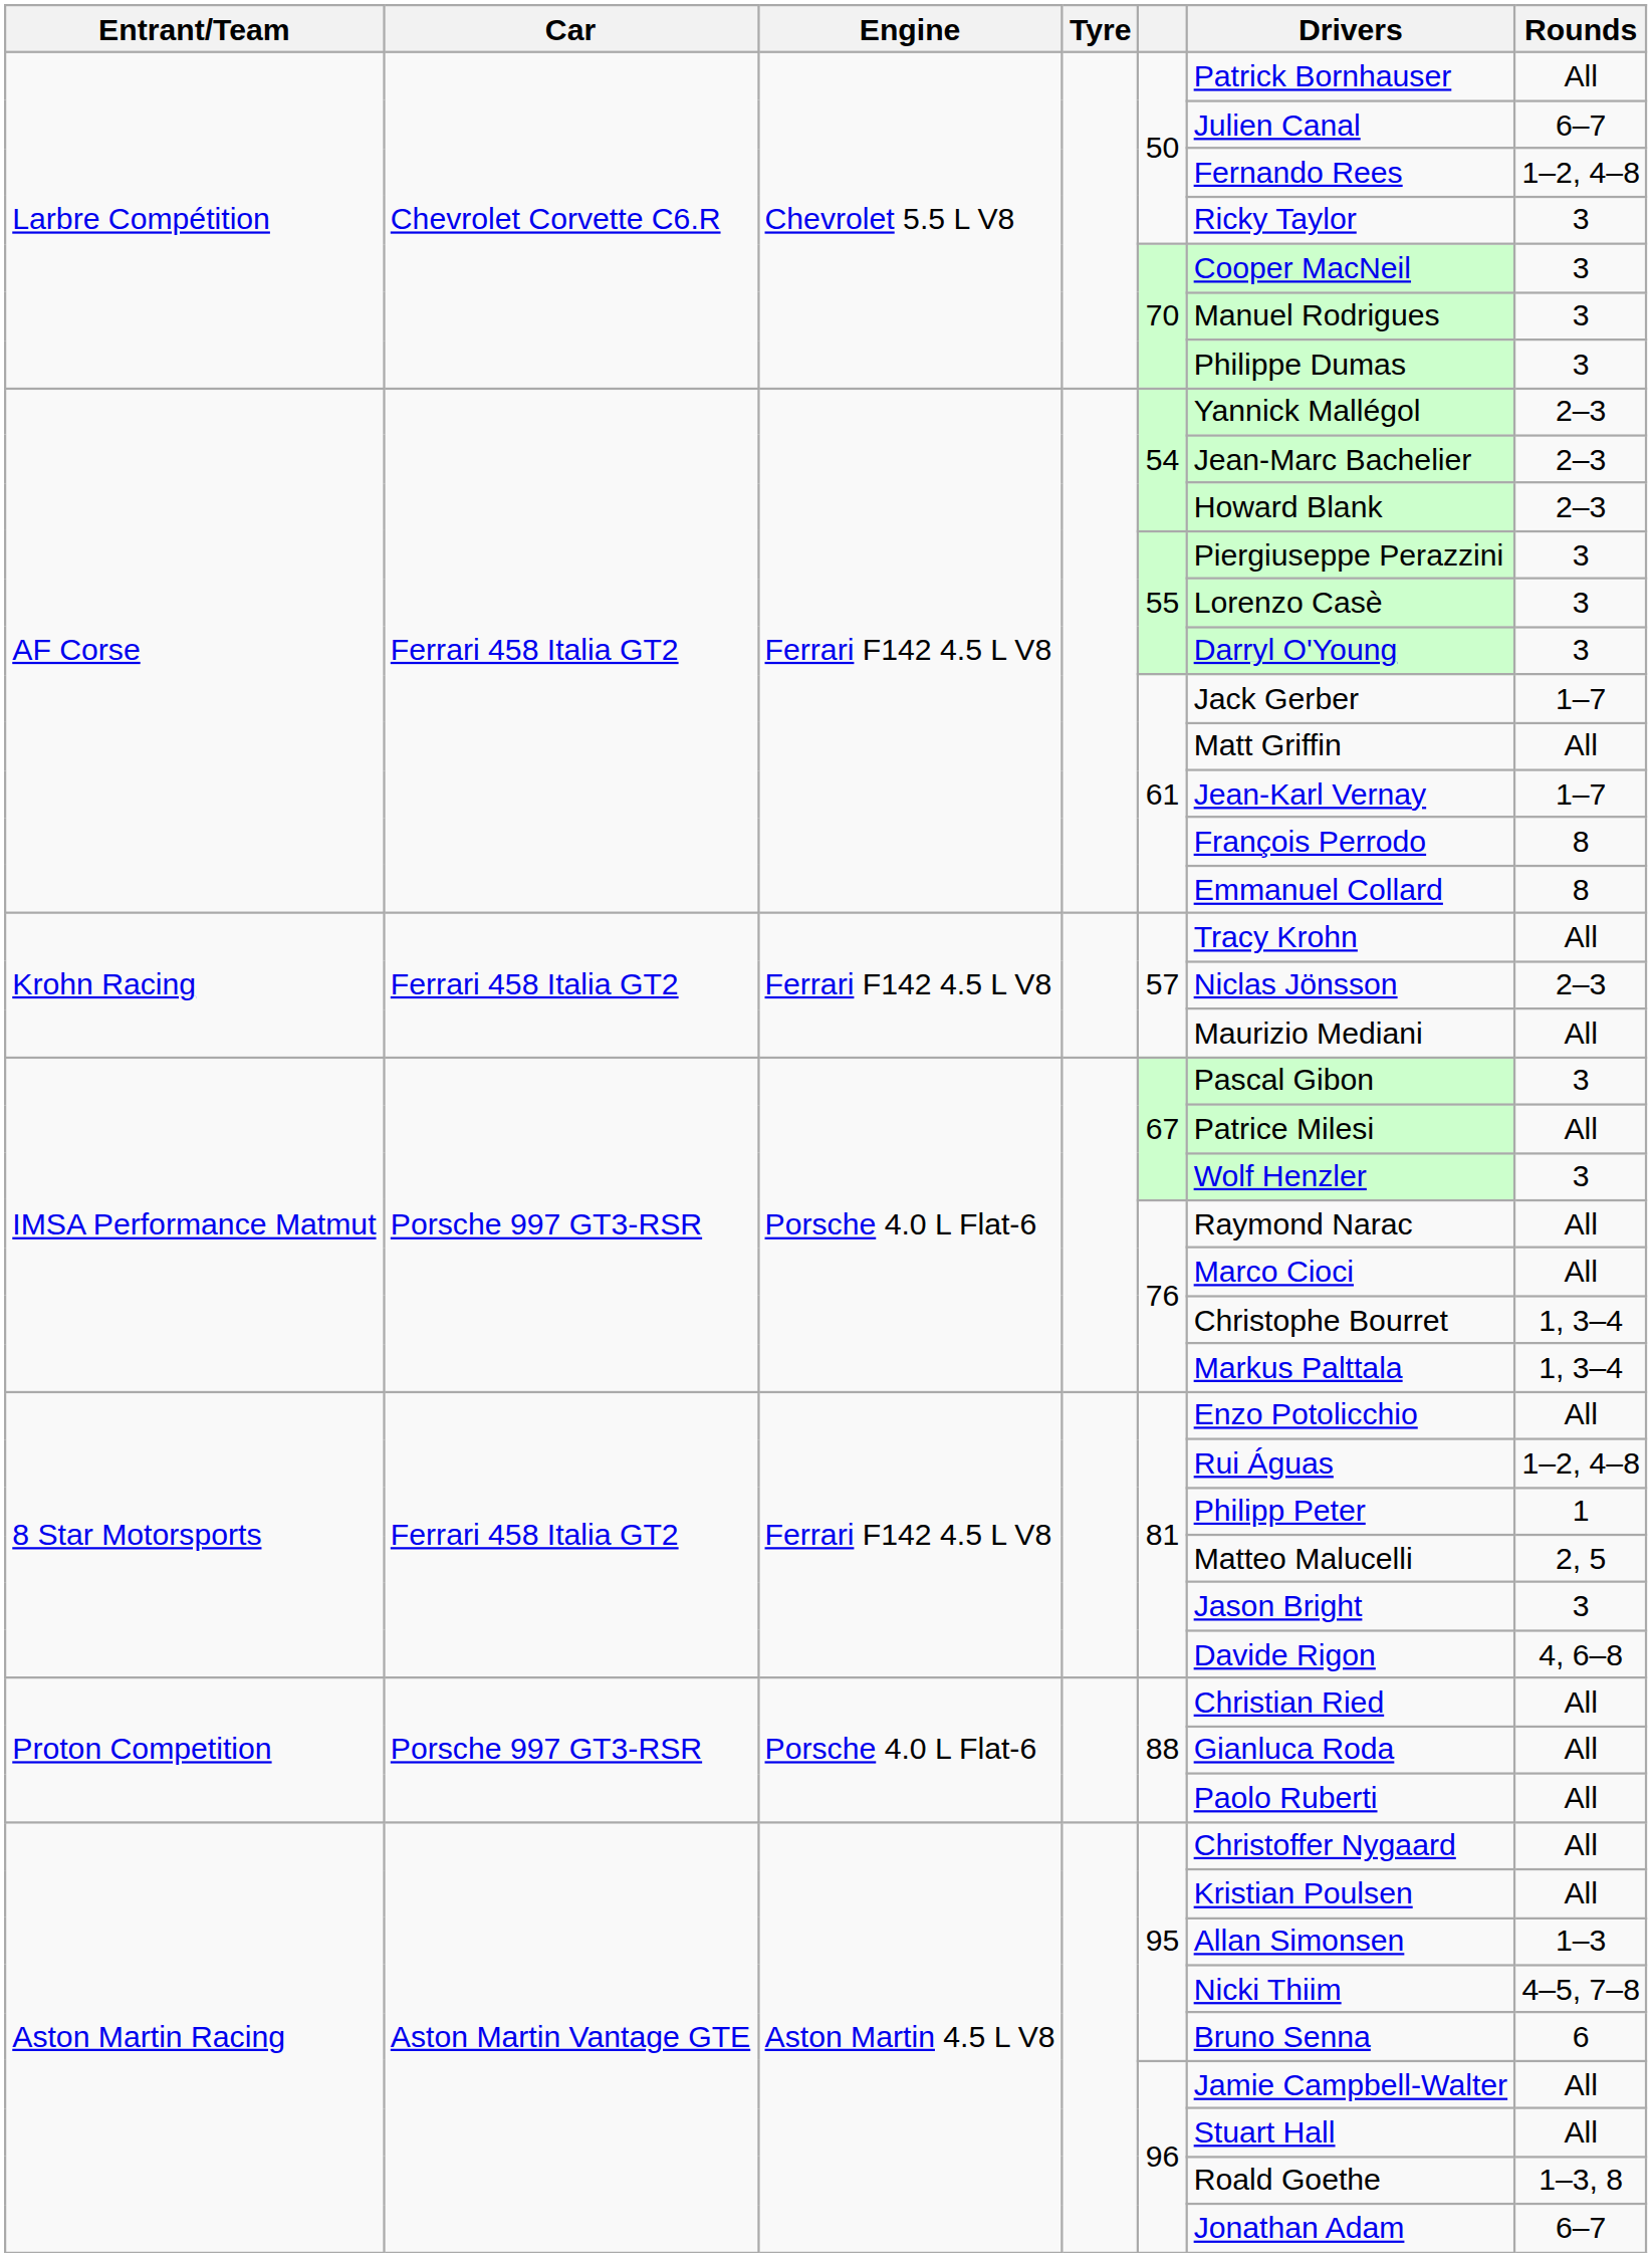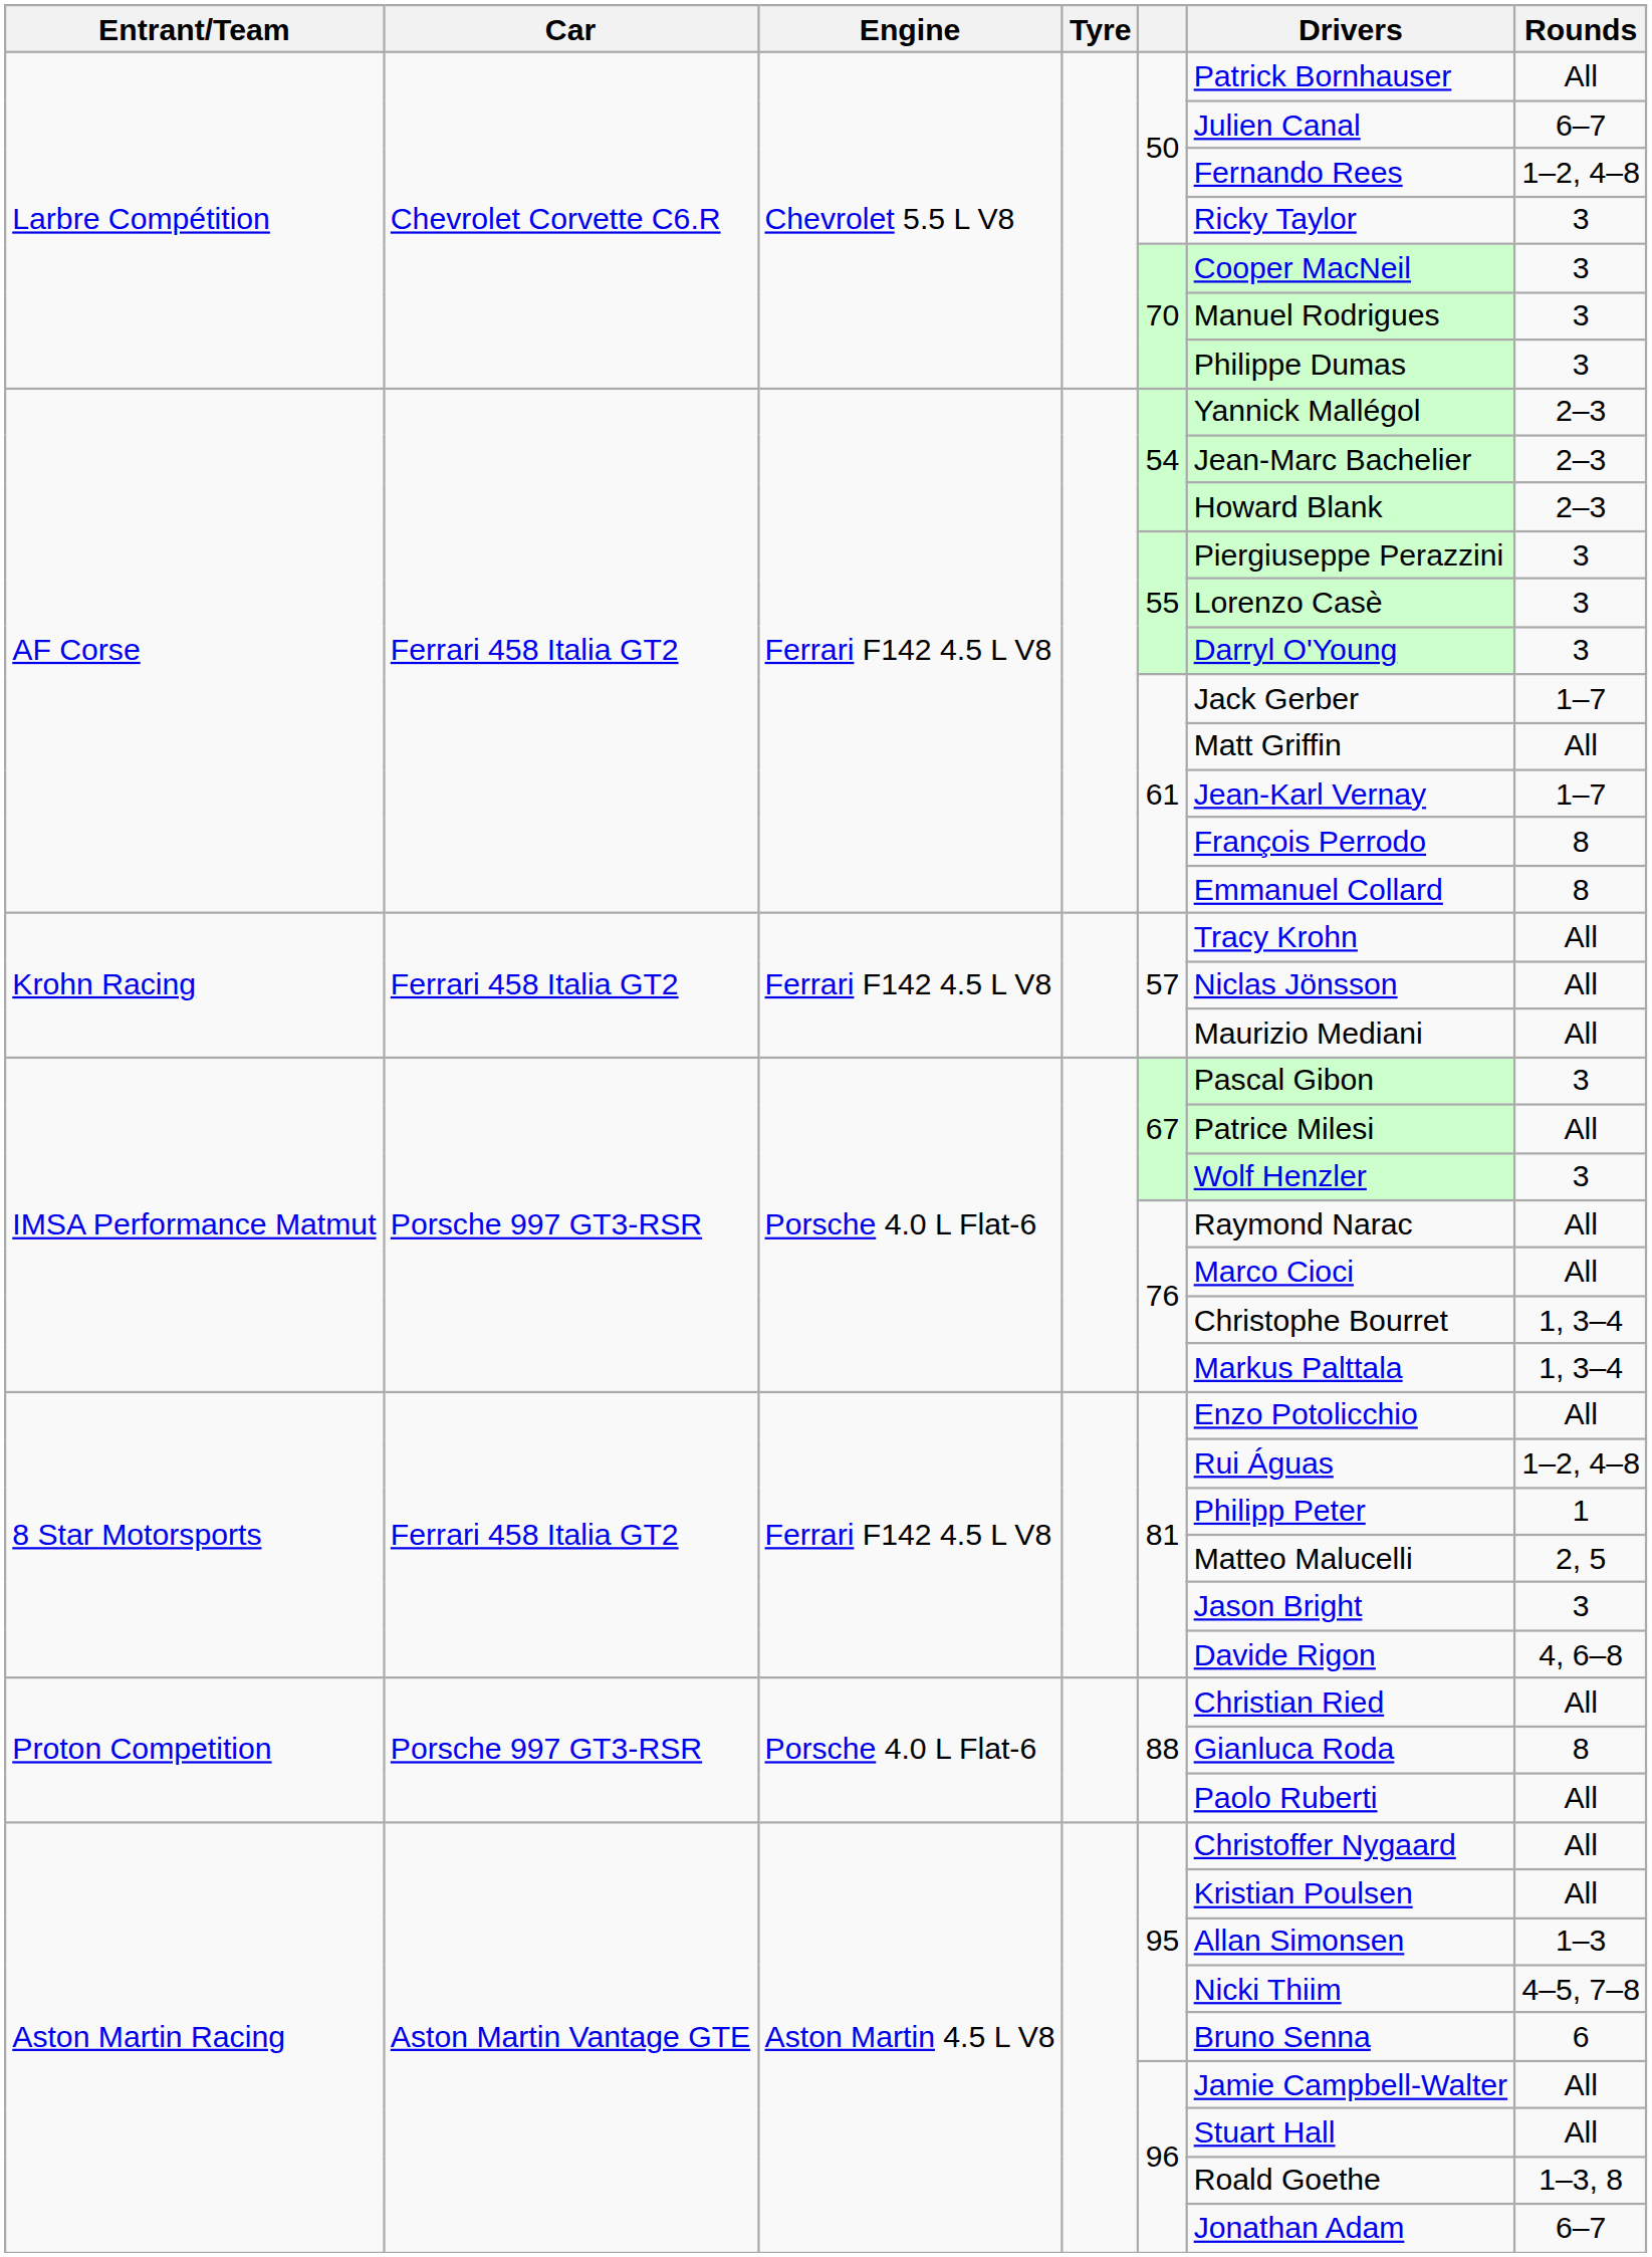row 21 | Rounds: 2–3 -> All
row 37 | Rounds: All -> 8
